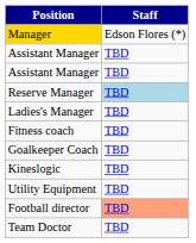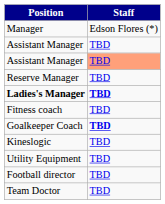row 2 | Position: gold background -> no background
row 4 | Staff: no background -> lightsalmon background
row 5 | Staff: lightblue background -> no background
row 6 | Position: normal -> bold
row 6 | Staff: normal -> bold
row 8 | Staff: normal -> bold
row 11 | Staff: lightsalmon background -> no background
